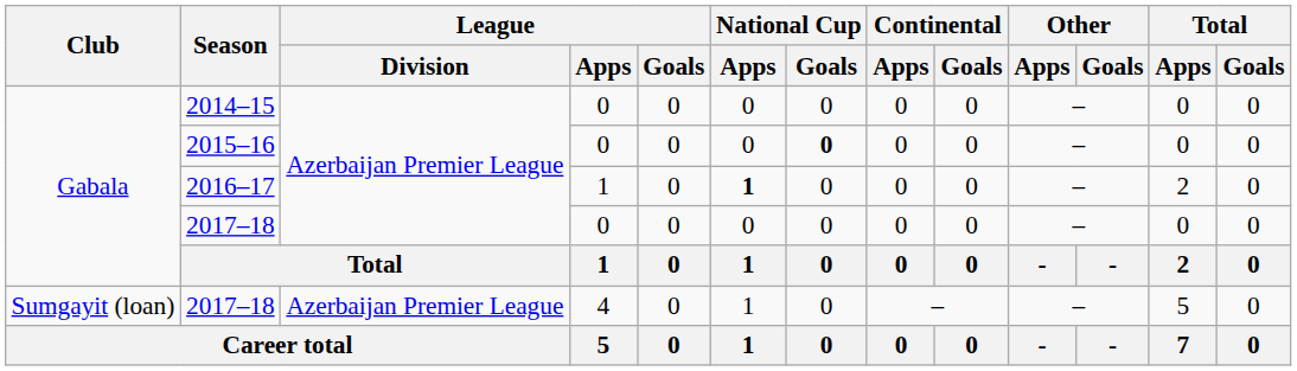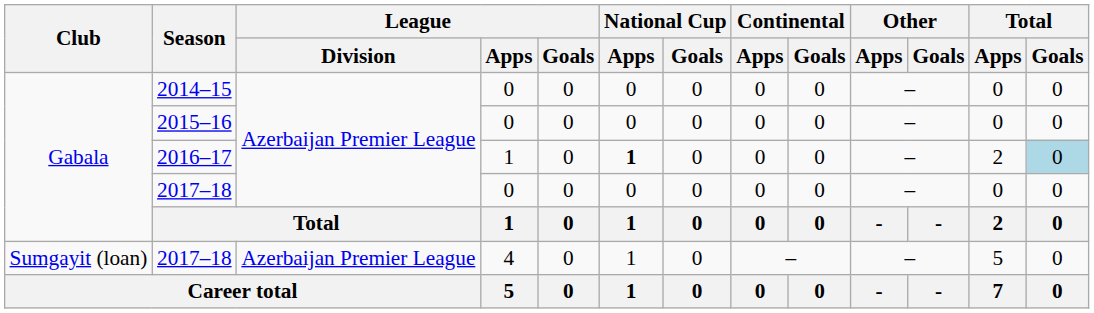2015–16 | National Cup / Goals: bold -> normal
2016–17 | Total / Goals: no background -> lightblue background
